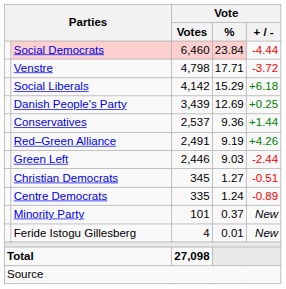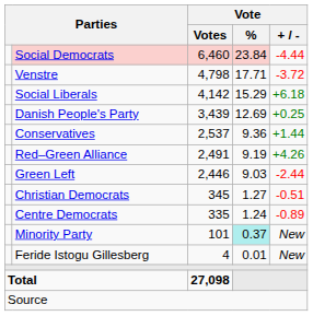Minority Party | Vote / %: no background -> paleturquoise background
